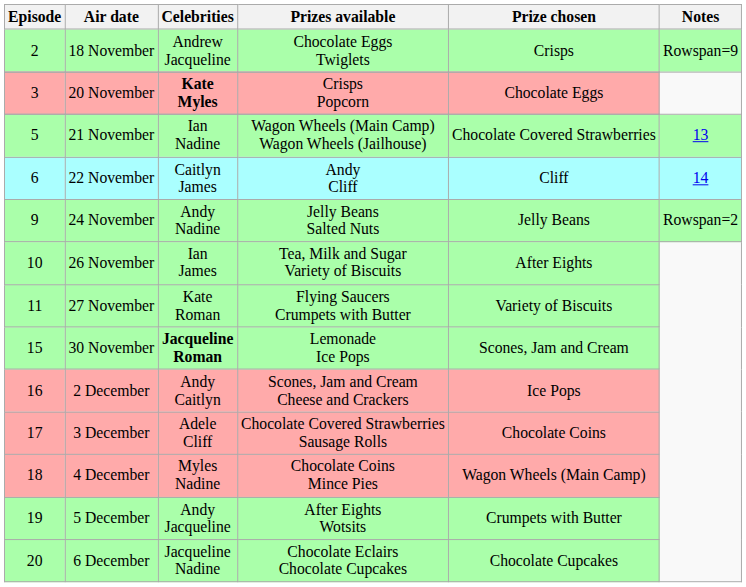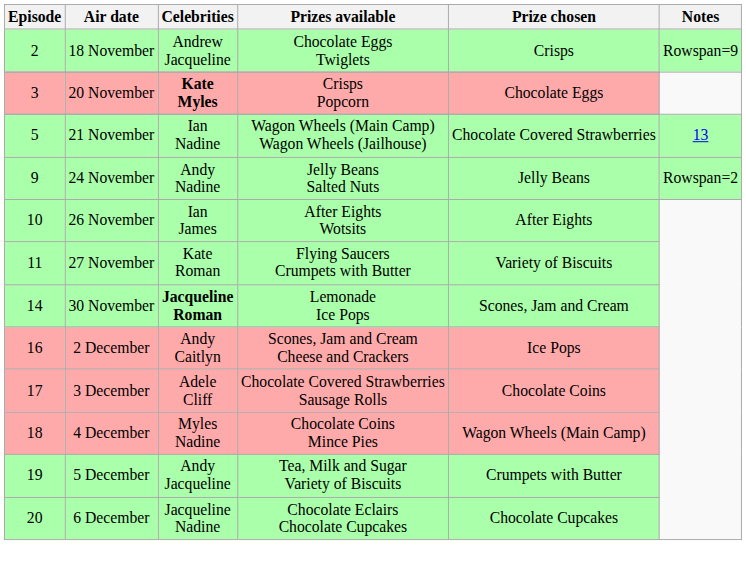- row: 6 | 22 November | Caitlyn James | Andy Cliff | Cliff | 14
26 November | Prizes available: Tea, Milk and Sugar Variety of Biscuits -> After Eights Wotsits
30 November | Episode: 15 -> 14
5 December | Prizes available: After Eights Wotsits -> Tea, Milk and Sugar Variety of Biscuits
